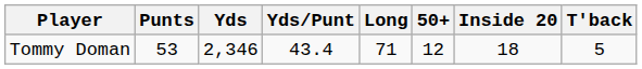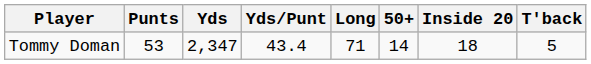Tommy Doman | Yds: 2,346 -> 2,347
Tommy Doman | 50+: 12 -> 14
